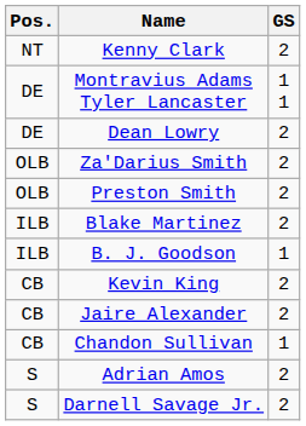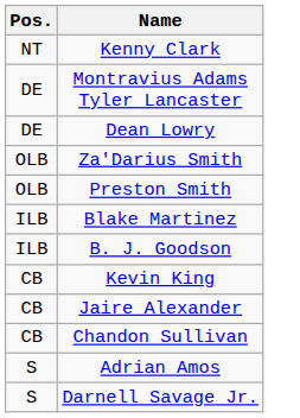- column: GS | 2 | 1 1 | 2 | 2 | 2 | 2 | 1 | 2 | 2 | 1 | 2 | 2
